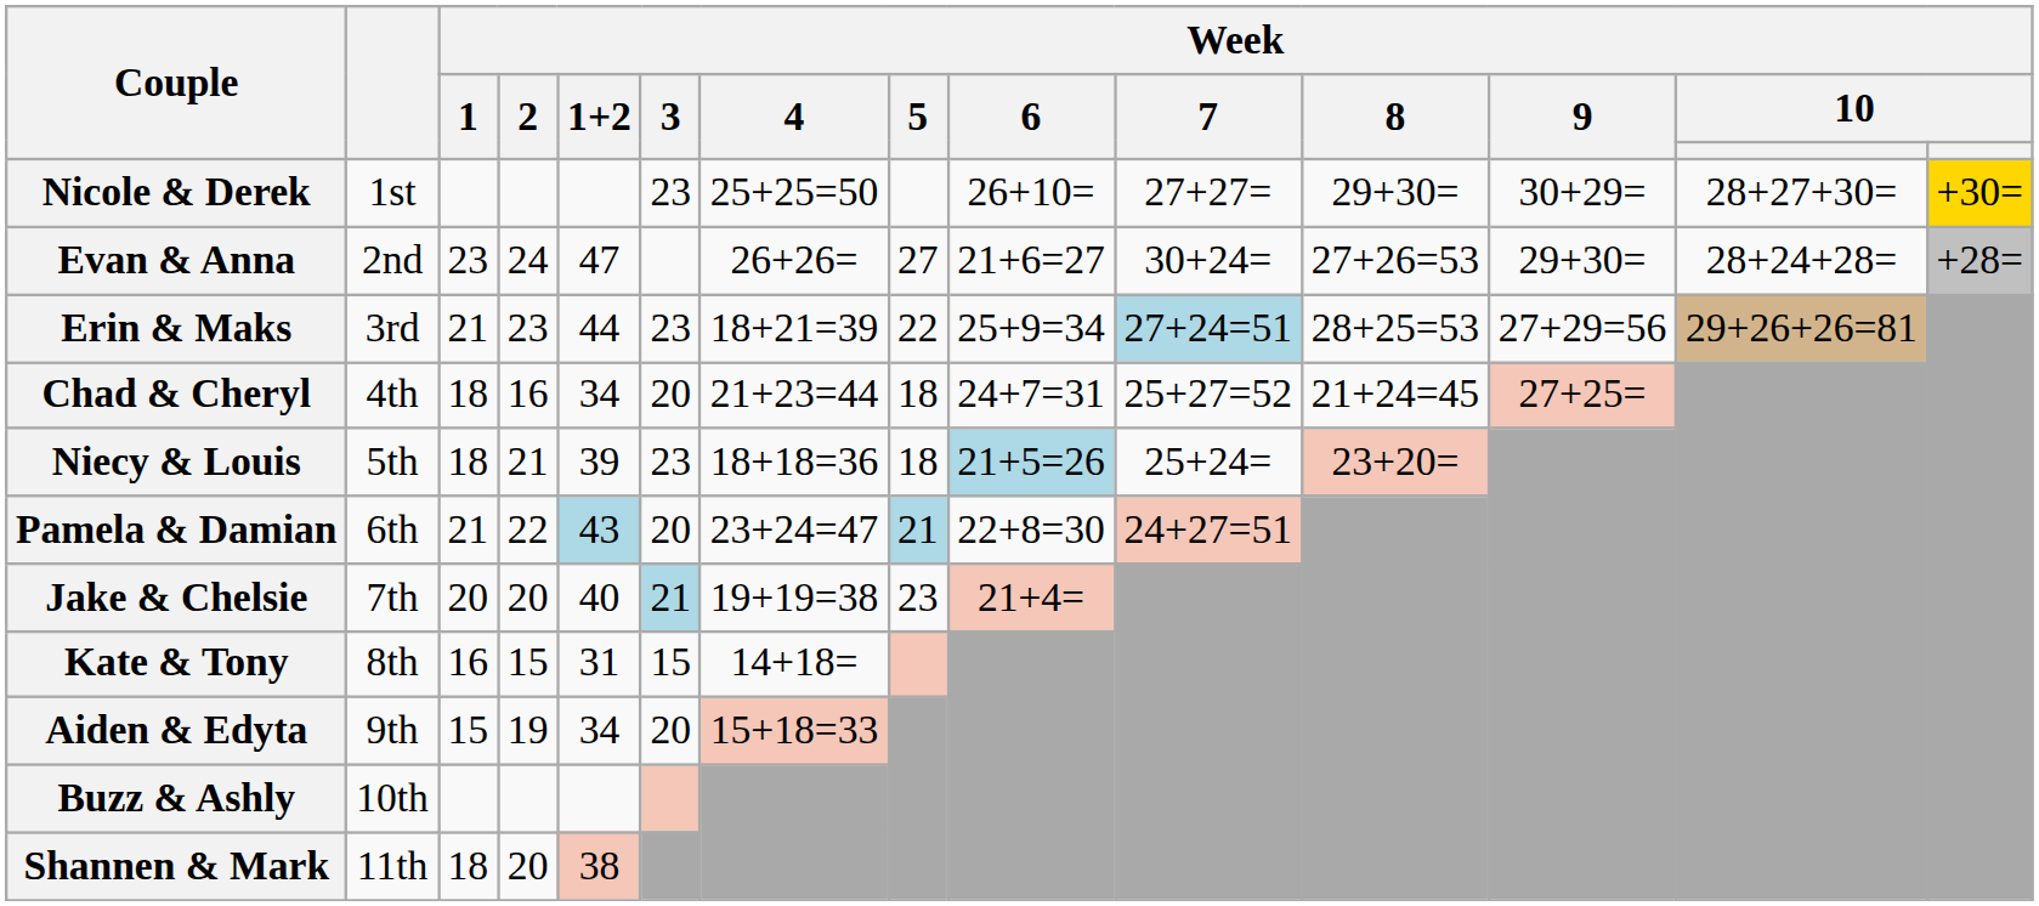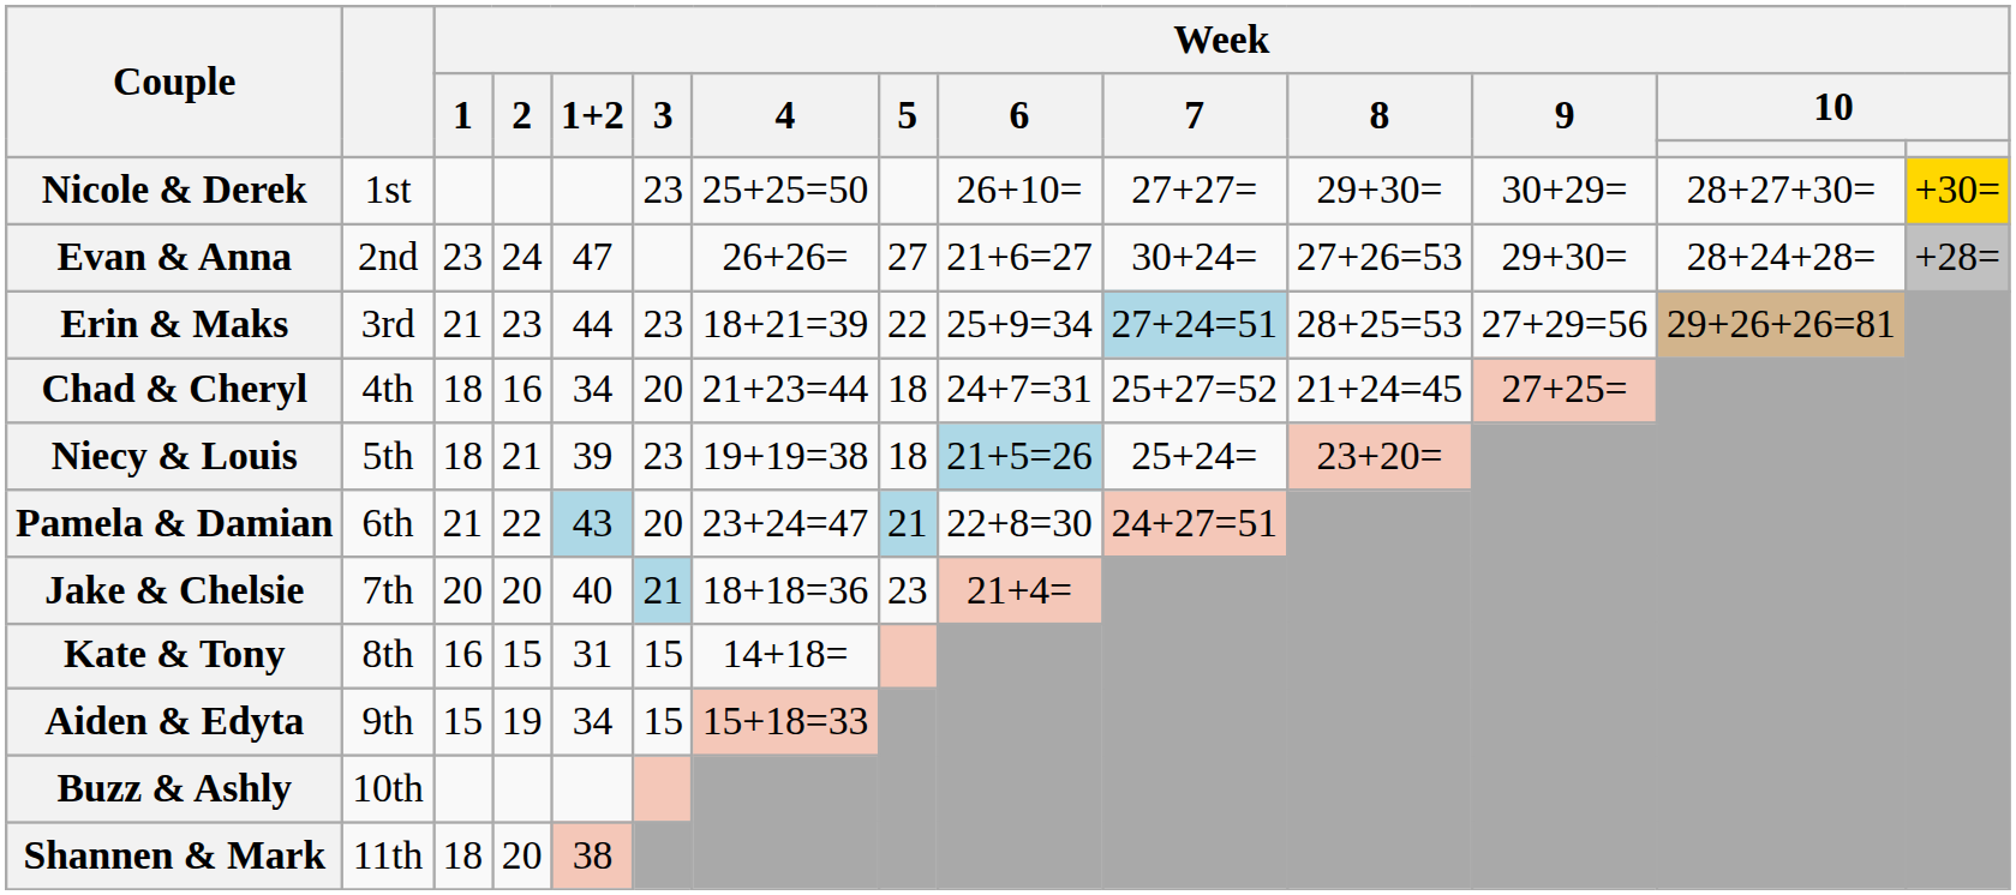Niecy & Louis | Week / 4: 18+18=36 -> 19+19=38
Jake & Chelsie | Week / 4: 19+19=38 -> 18+18=36
Aiden & Edyta | Week / 3: 20 -> 15
